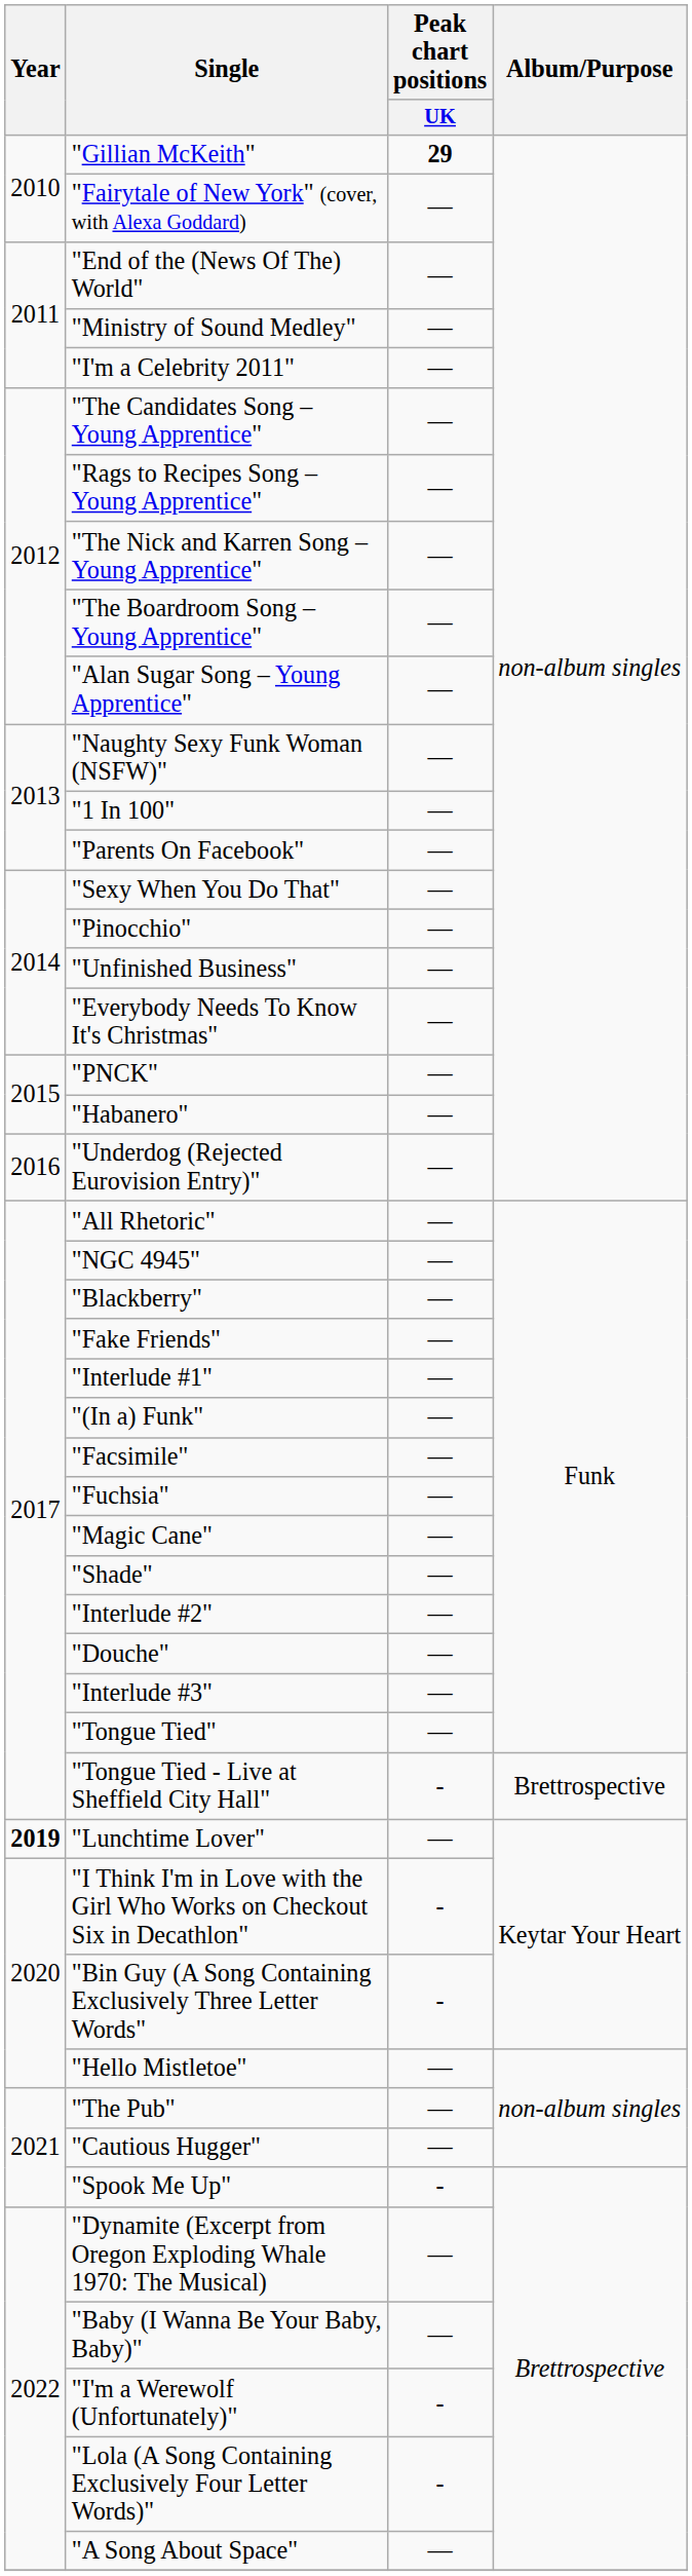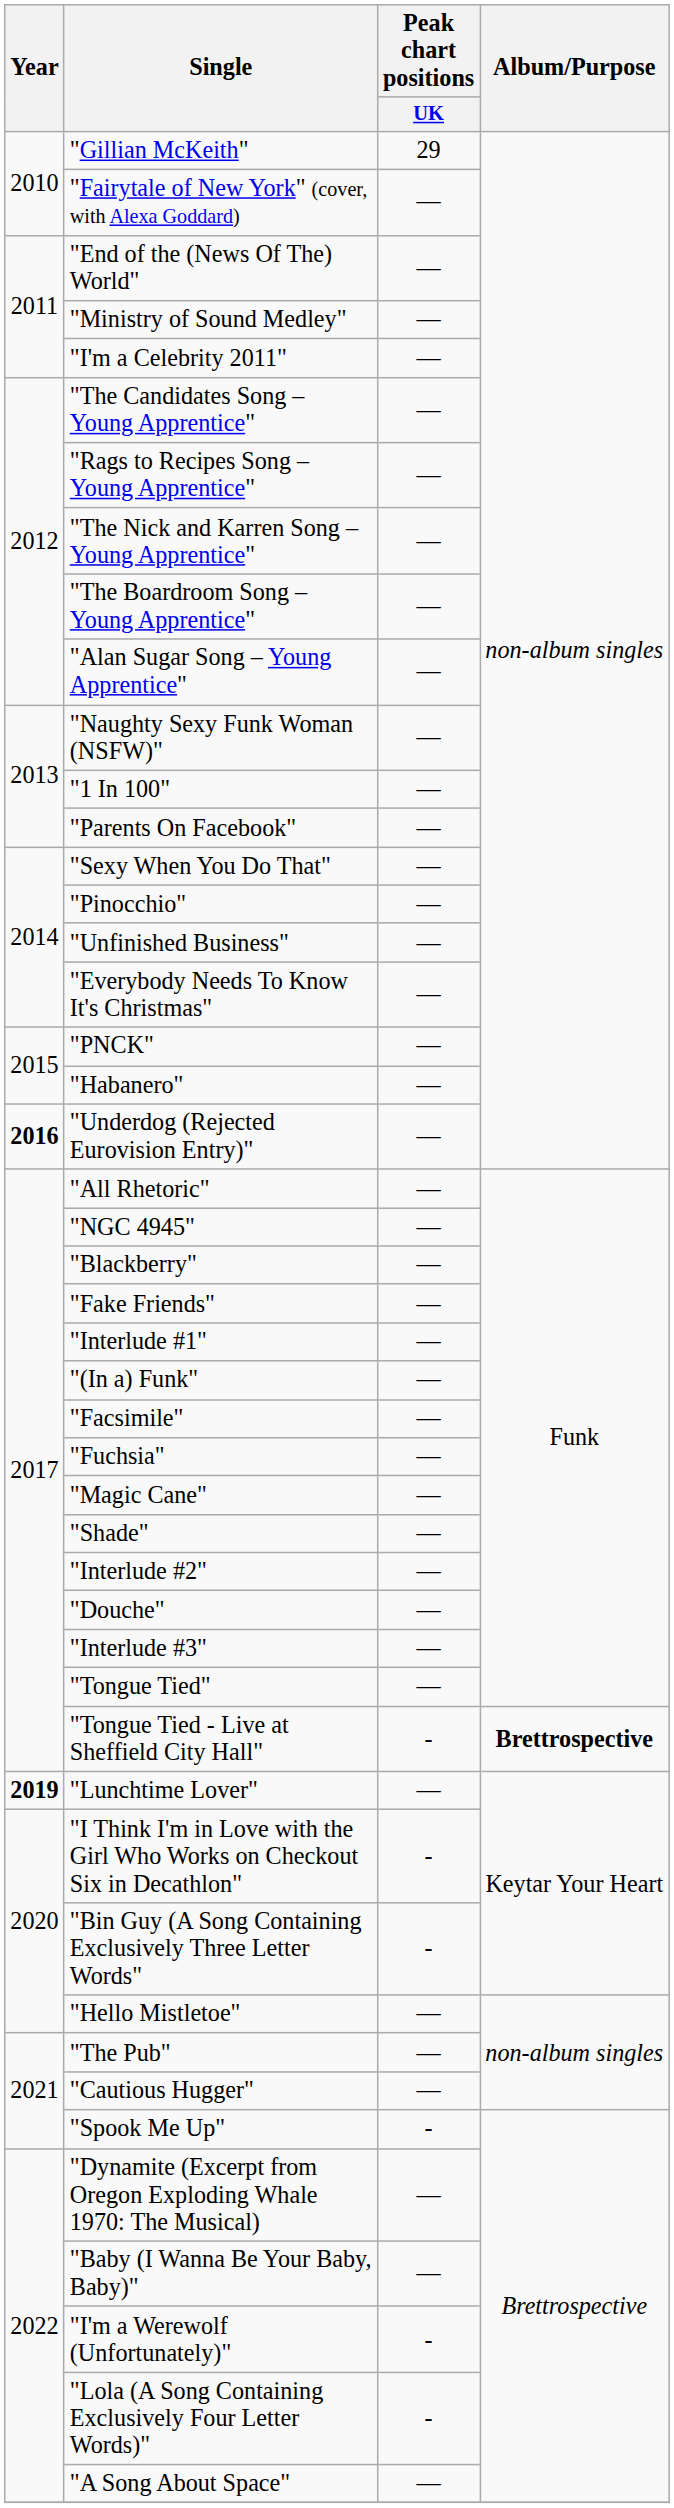"Gillian McKeith" | Peak chart positions / UK: bold -> normal
"Underdog (Rejected Eurovision Entry)" | Year: normal -> bold
"Tongue Tied - Live at Sheffield City Hall" | Album/Purpose: normal -> bold
